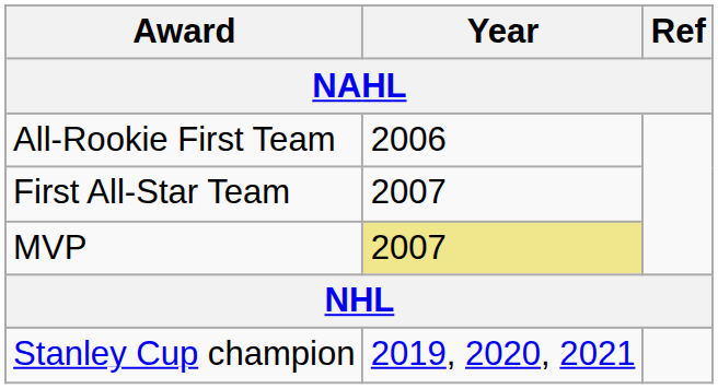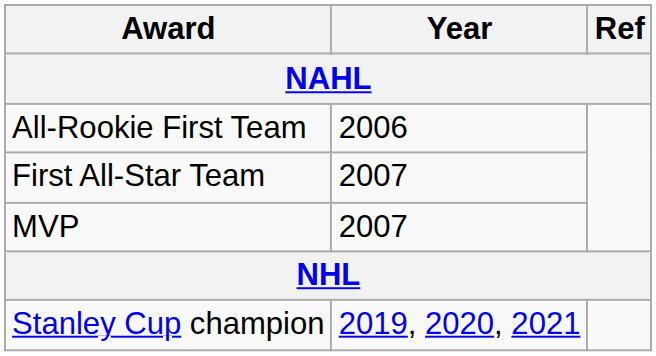MVP | Year: khaki background -> no background
